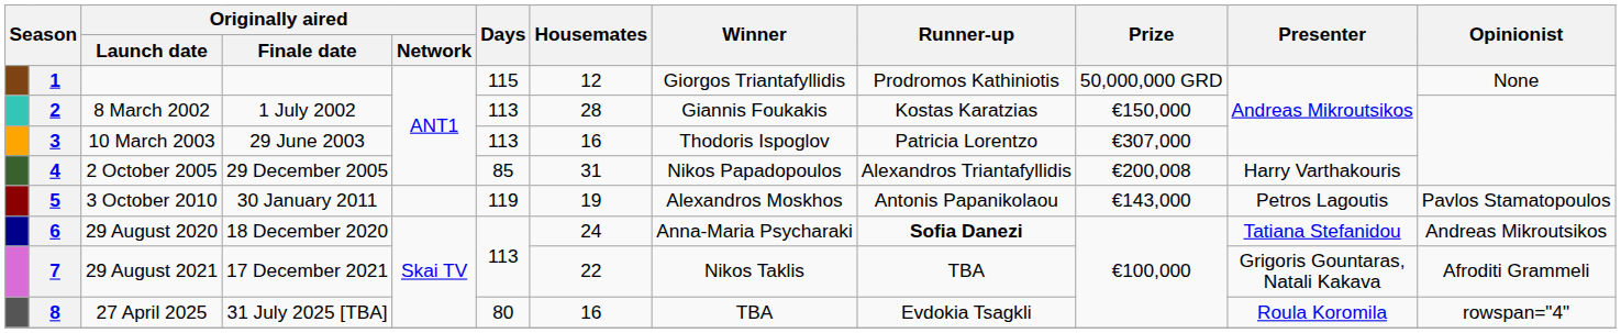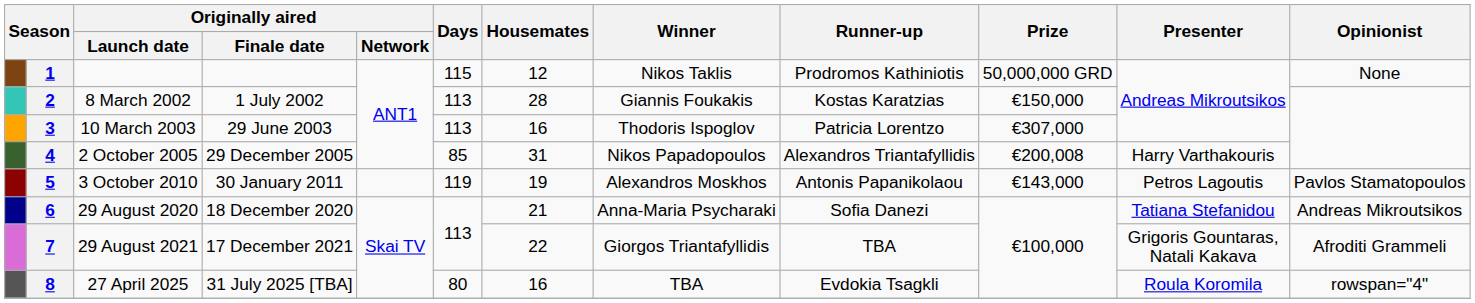1 | Winner: Giorgos Triantafyllidis -> Nikos Taklis
6 | Housemates: 24 -> 21
6 | Runner-up: bold -> normal
7 | Winner: Nikos Taklis -> Giorgos Triantafyllidis
